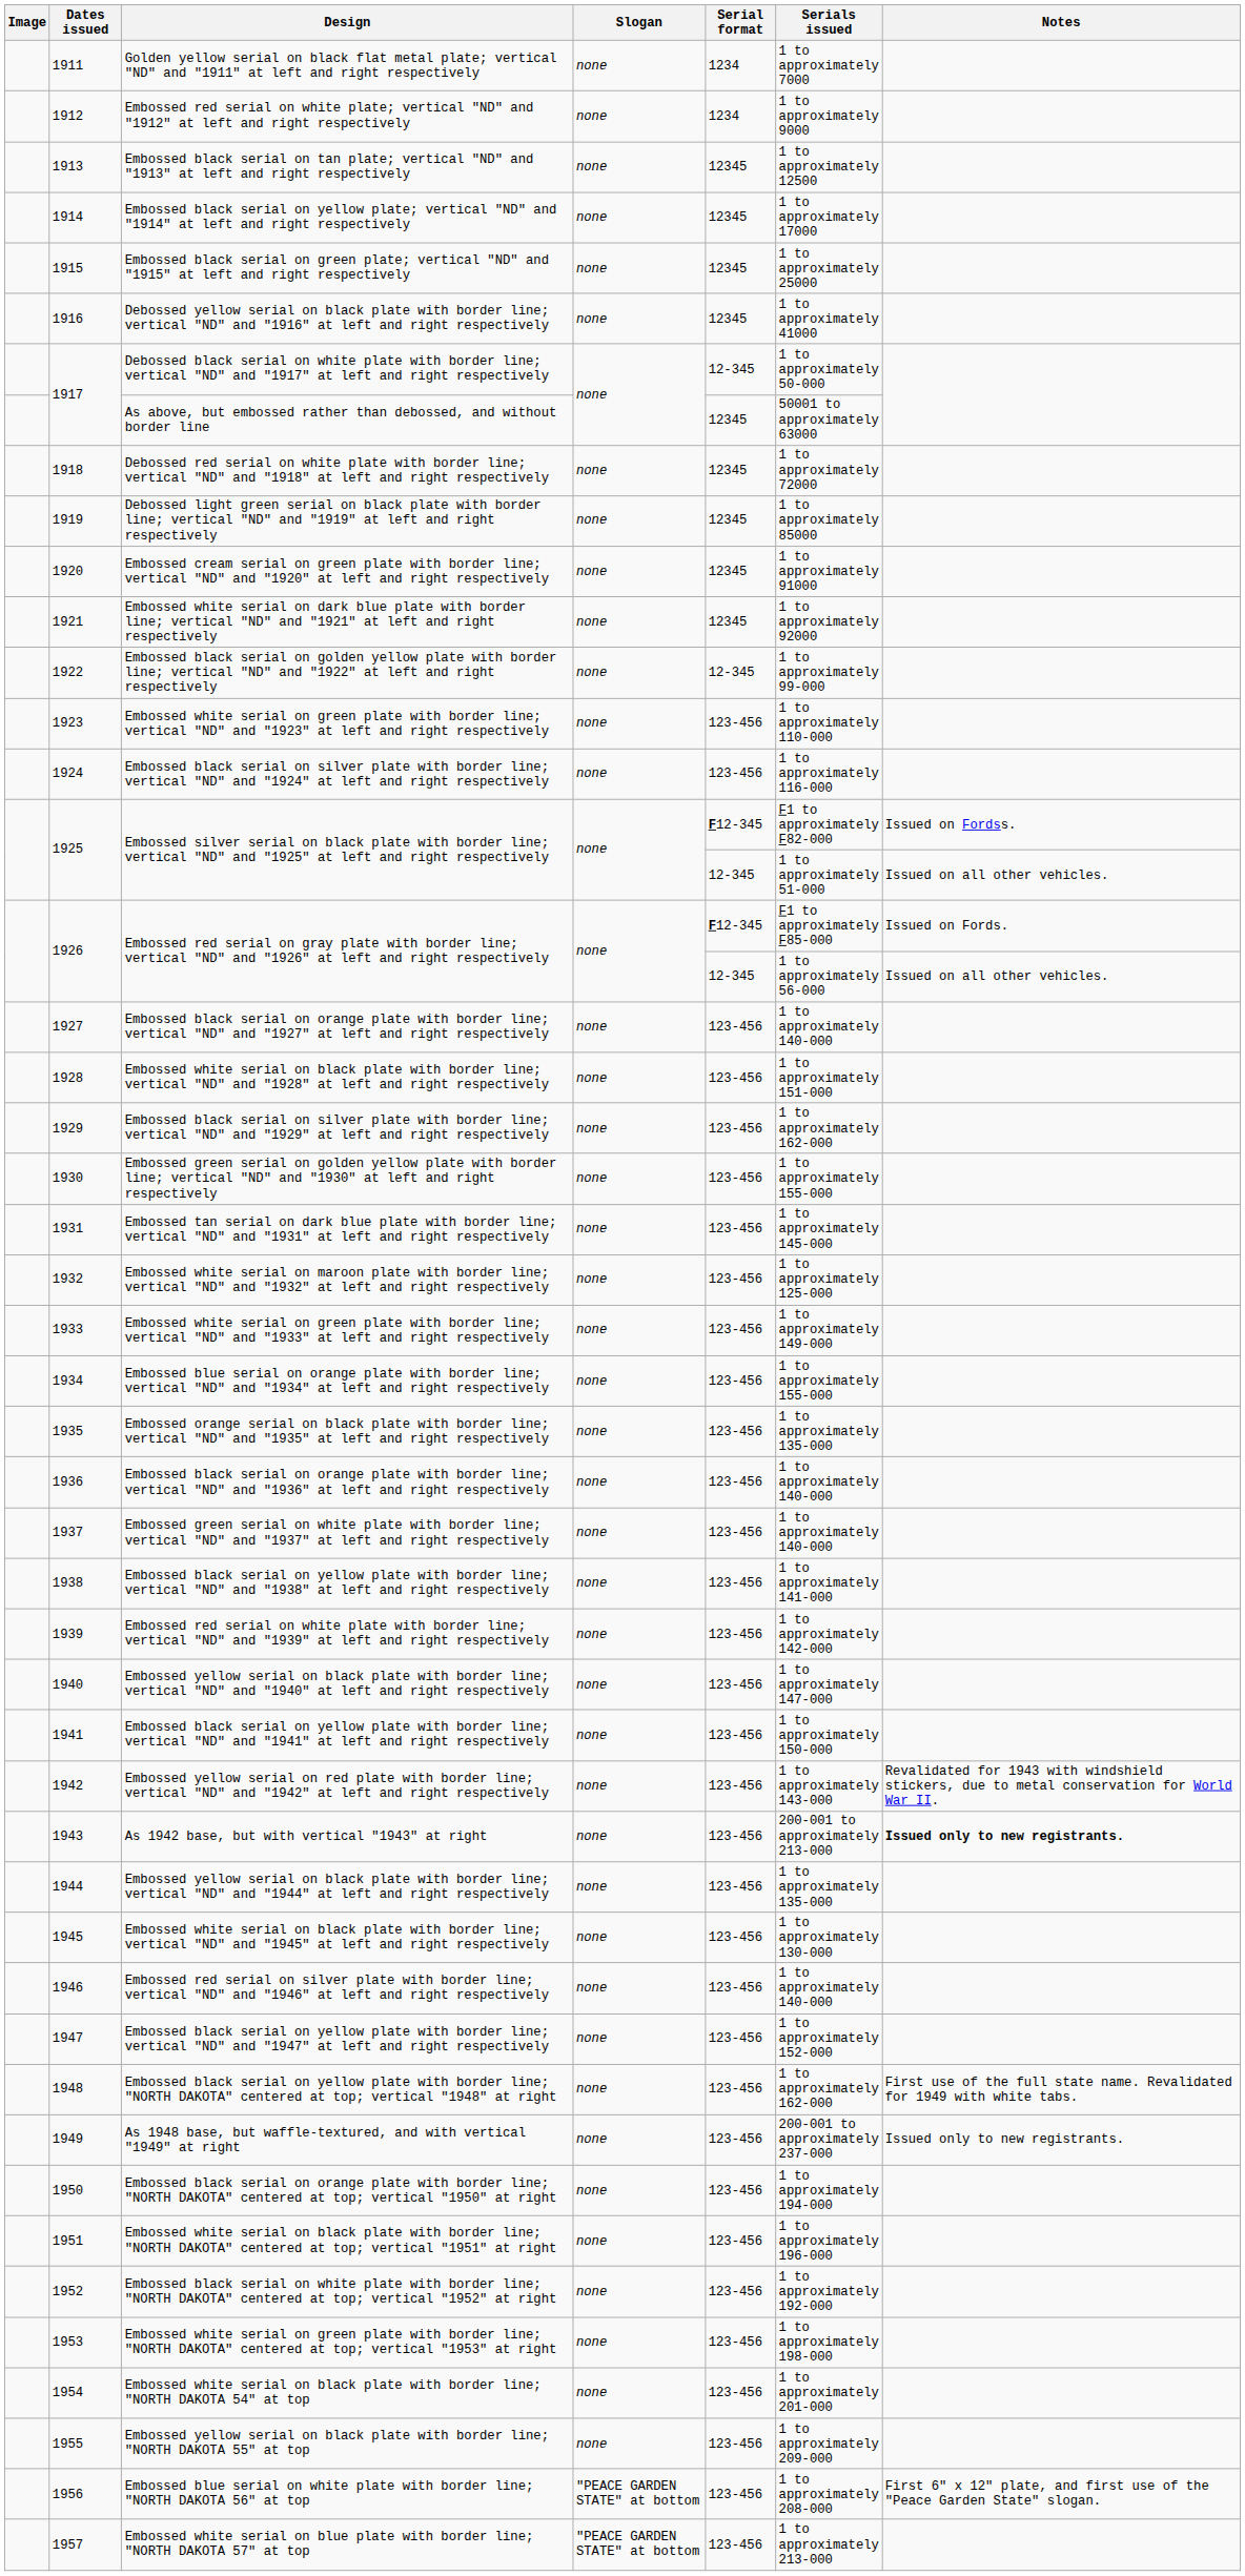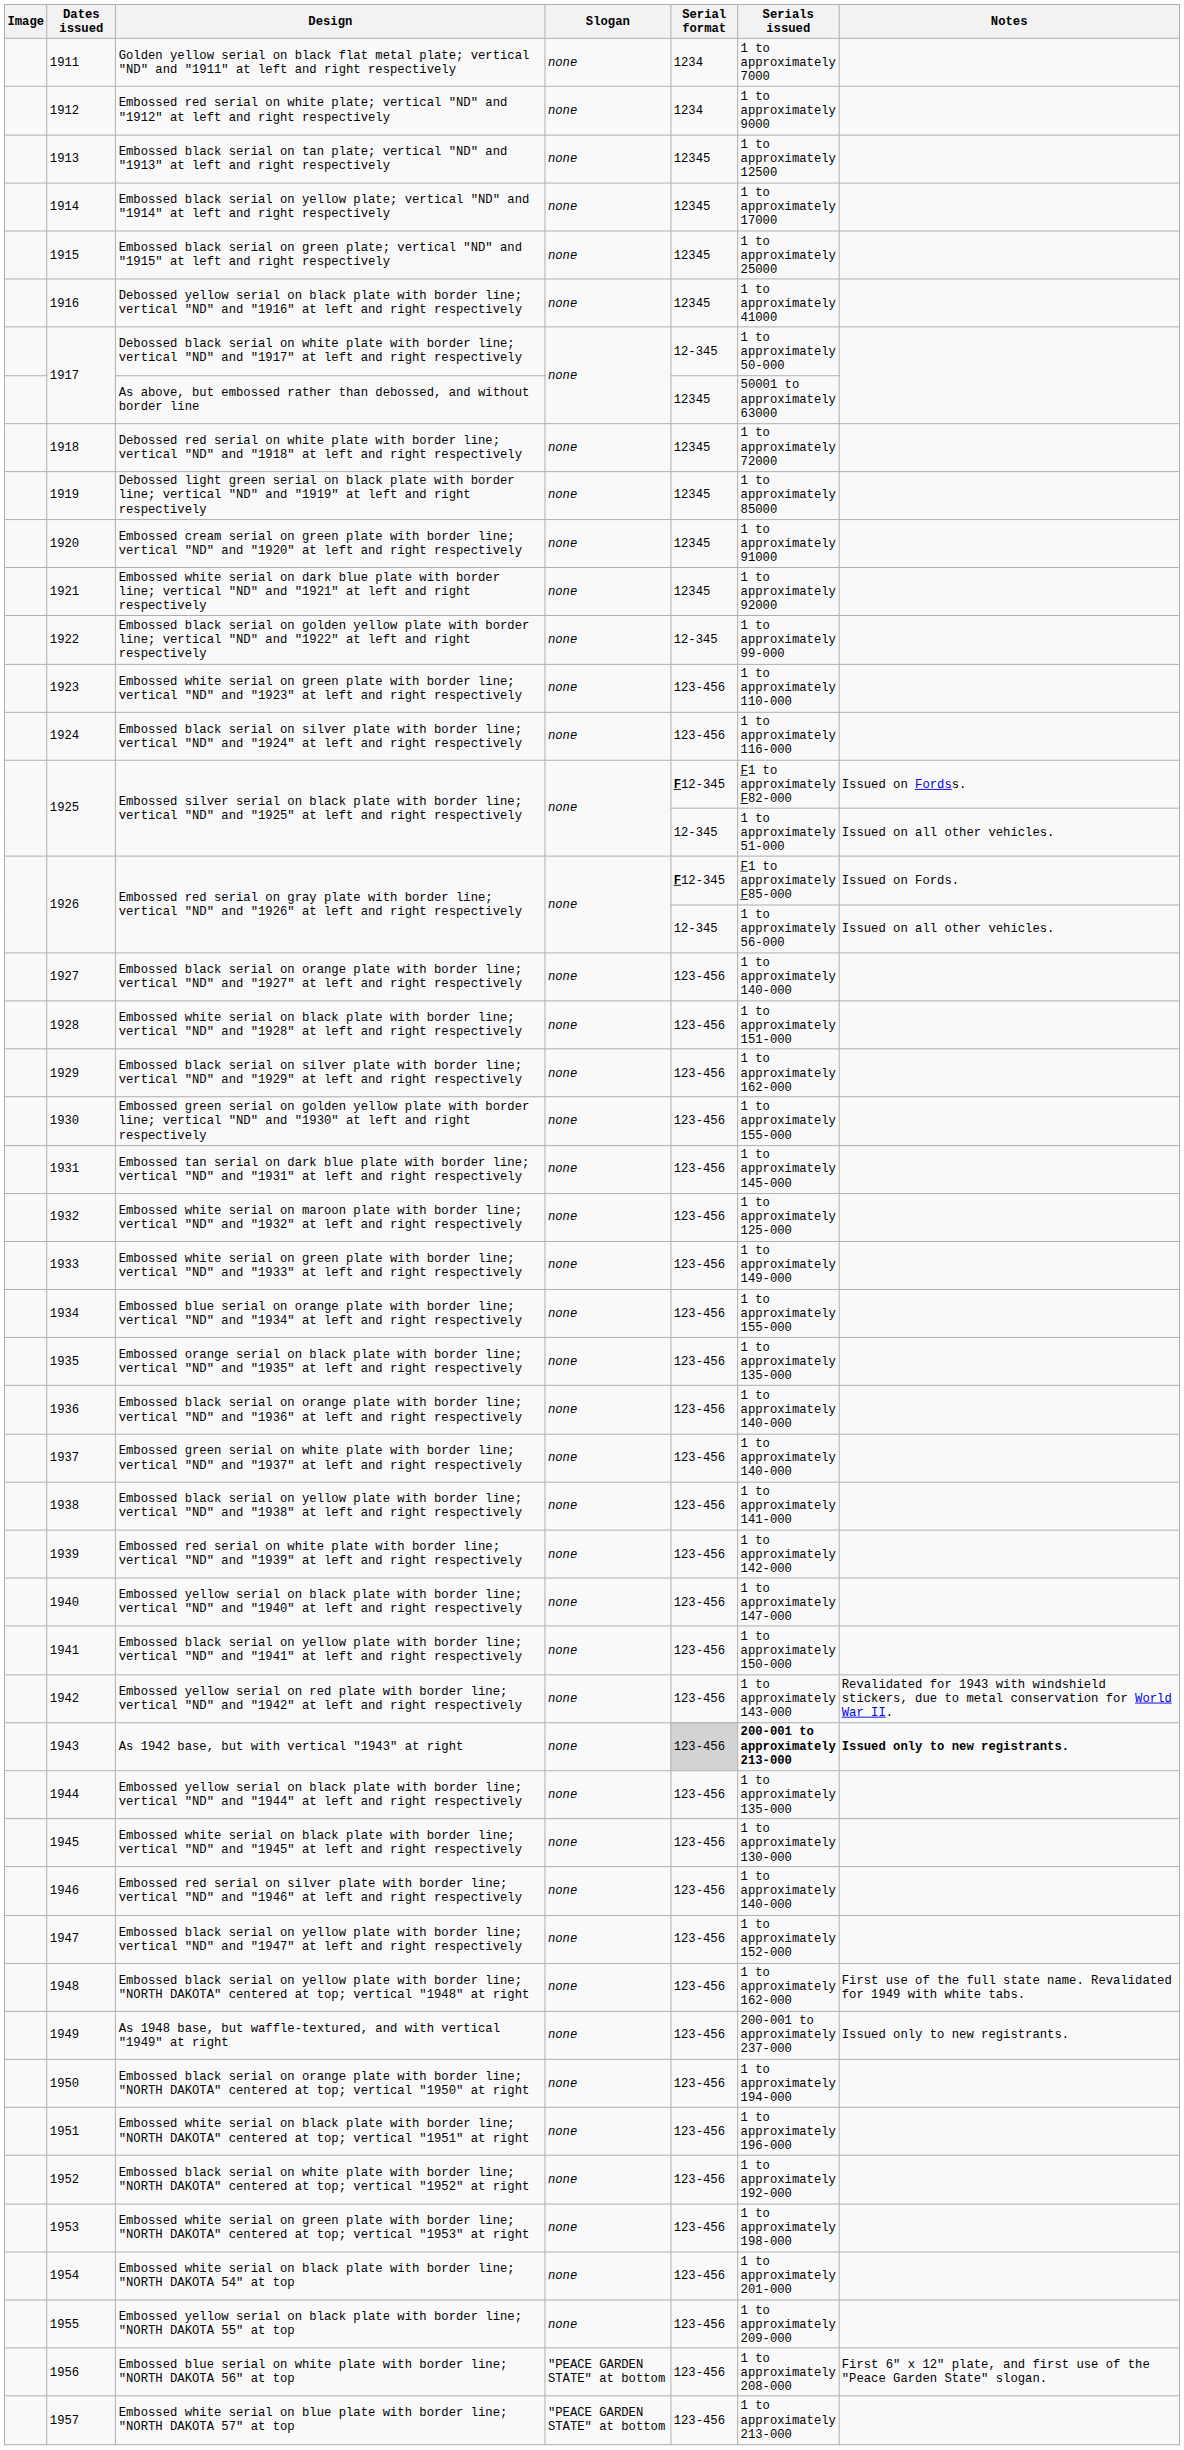As 1942 base, but with vertical "1943" at right | Serial format: no background -> lightgrey background
As 1942 base, but with vertical "1943" at right | Serials issued: normal -> bold
